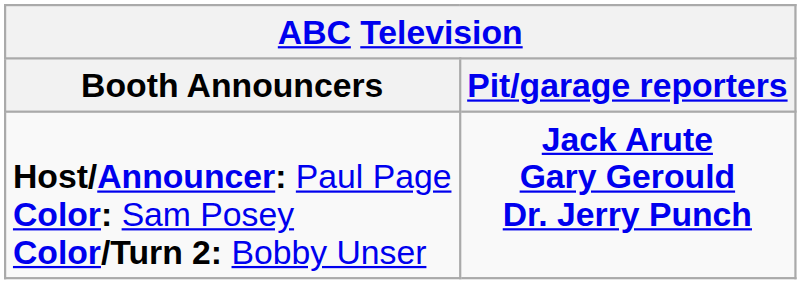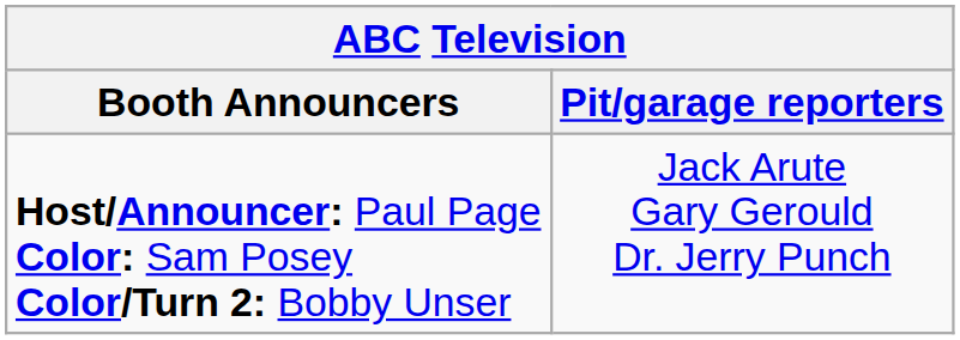row 3 | Pit/garage reporters: bold -> normal
